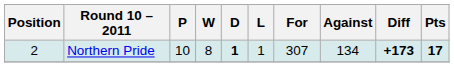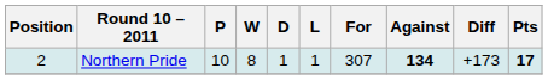Northern Pride | D: bold -> normal
Northern Pride | Against: normal -> bold
Northern Pride | Diff: bold -> normal
